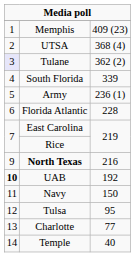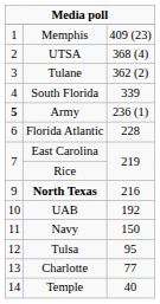Tulane | column 1: lavender background -> no background
Army | column 1: normal -> bold
UAB | column 1: bold -> normal
